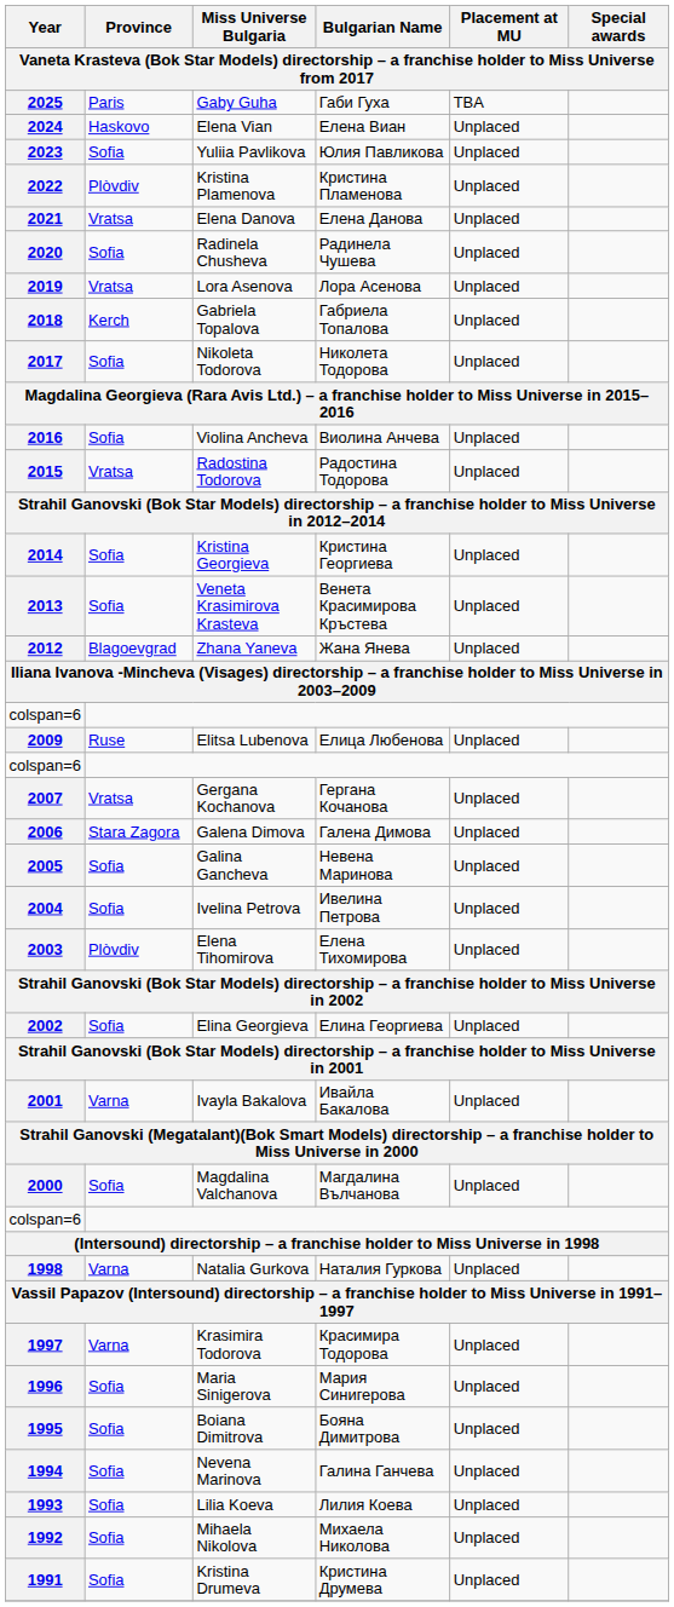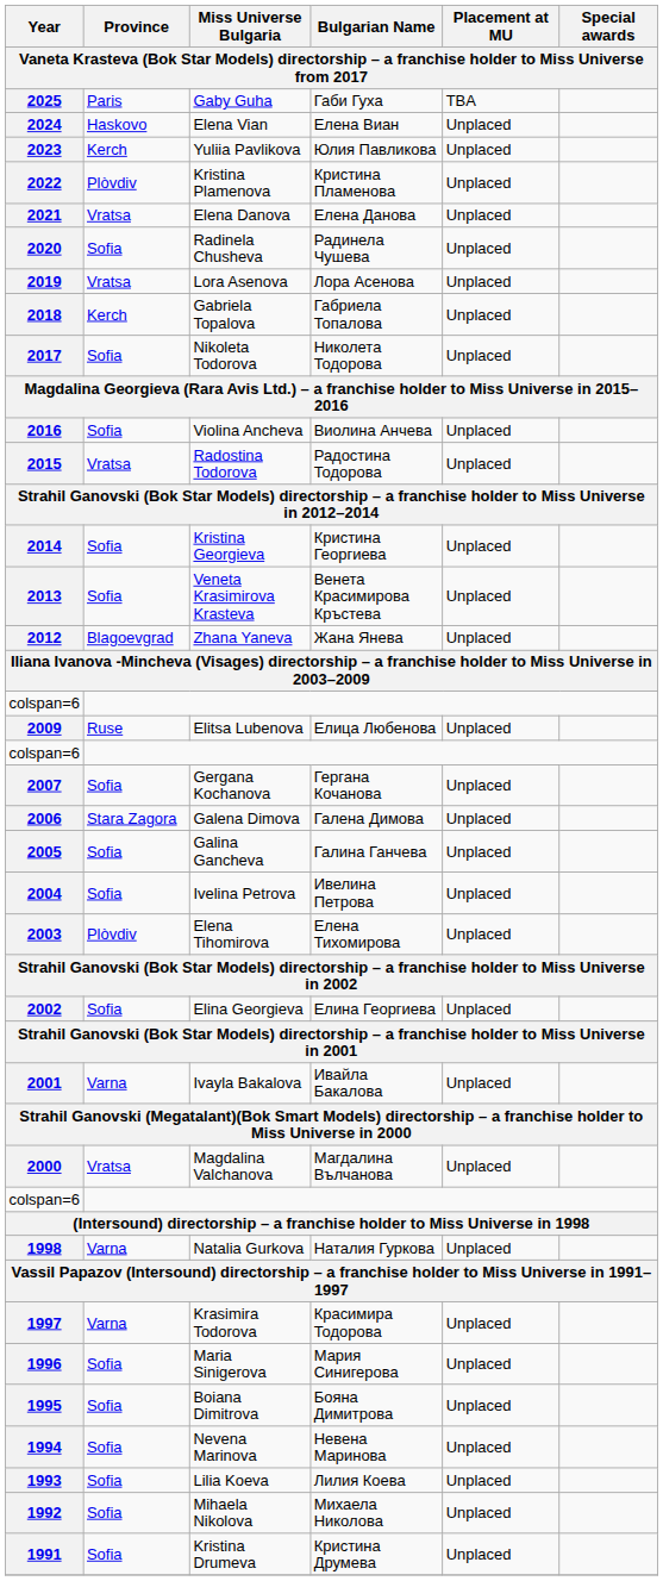2023 | Province: Sofia -> Kerch
2007 | Province: Vratsa -> Sofia
2005 | Bulgarian Name: Невена Маринова -> Галина Ганчева
2000 | Province: Sofia -> Vratsa
1994 | Bulgarian Name: Галина Ганчева -> Невена Маринова
